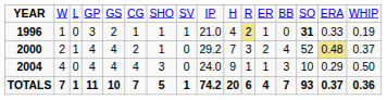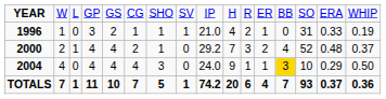1996 | column 11: khaki background -> no background
1996 | column 14: bold -> normal
2000 | column 15: khaki background -> no background
2004 | column 13: no background -> gold background
